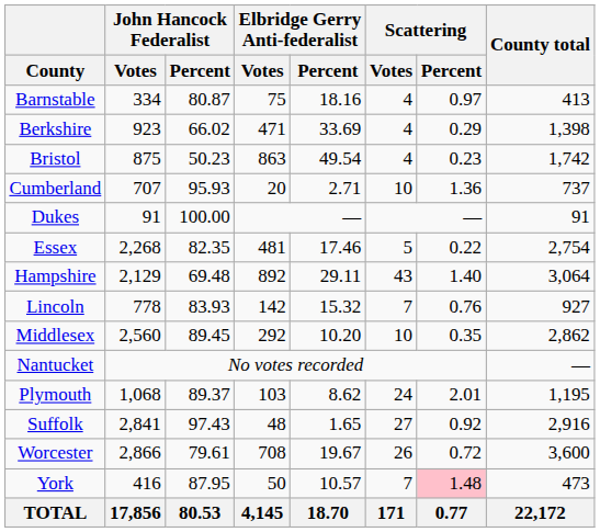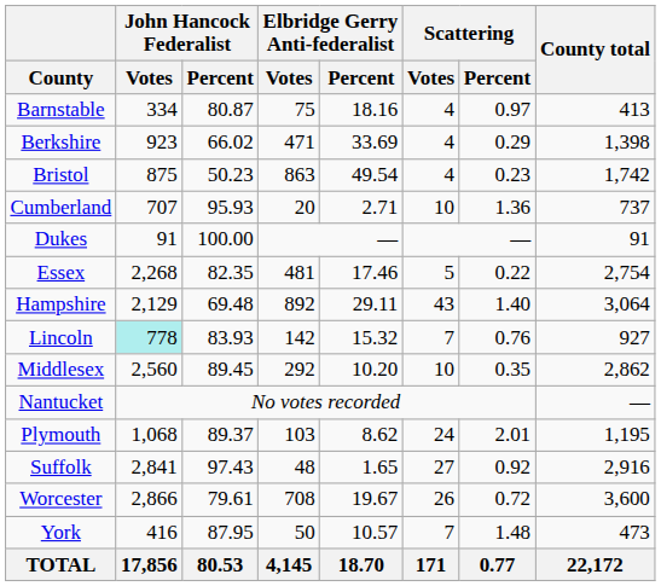Lincoln | John Hancock Federalist / Votes: no background -> paleturquoise background
York | Scattering / Percent: pink background -> no background
